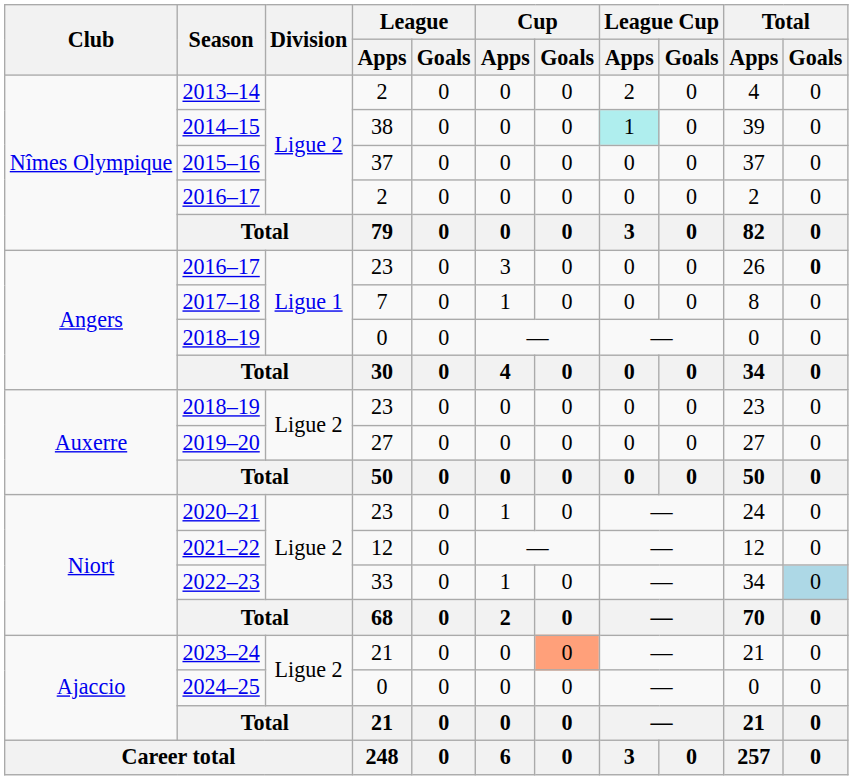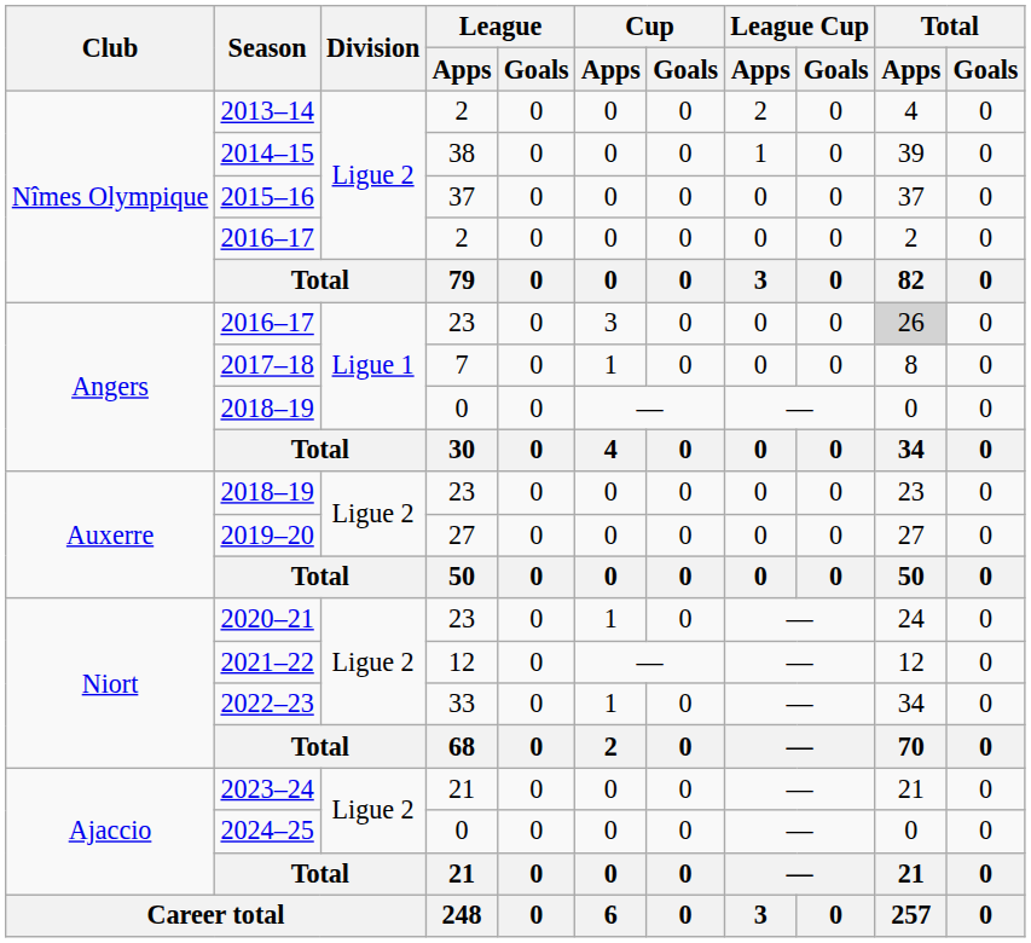2014–15 | League Cup / Apps: paleturquoise background -> no background
2016–17 / 23 | Total / Apps: no background -> lightgrey background
2016–17 / 23 | Total / Goals: bold -> normal
2022–23 | Total / Goals: lightblue background -> no background
2023–24 | Cup / Goals: lightsalmon background -> no background
